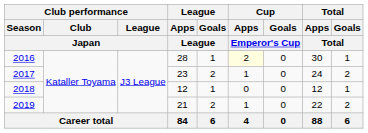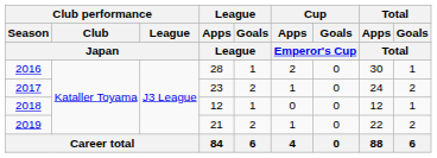2016 | Cup / Apps / Emperor's Cup: lightyellow background -> no background
